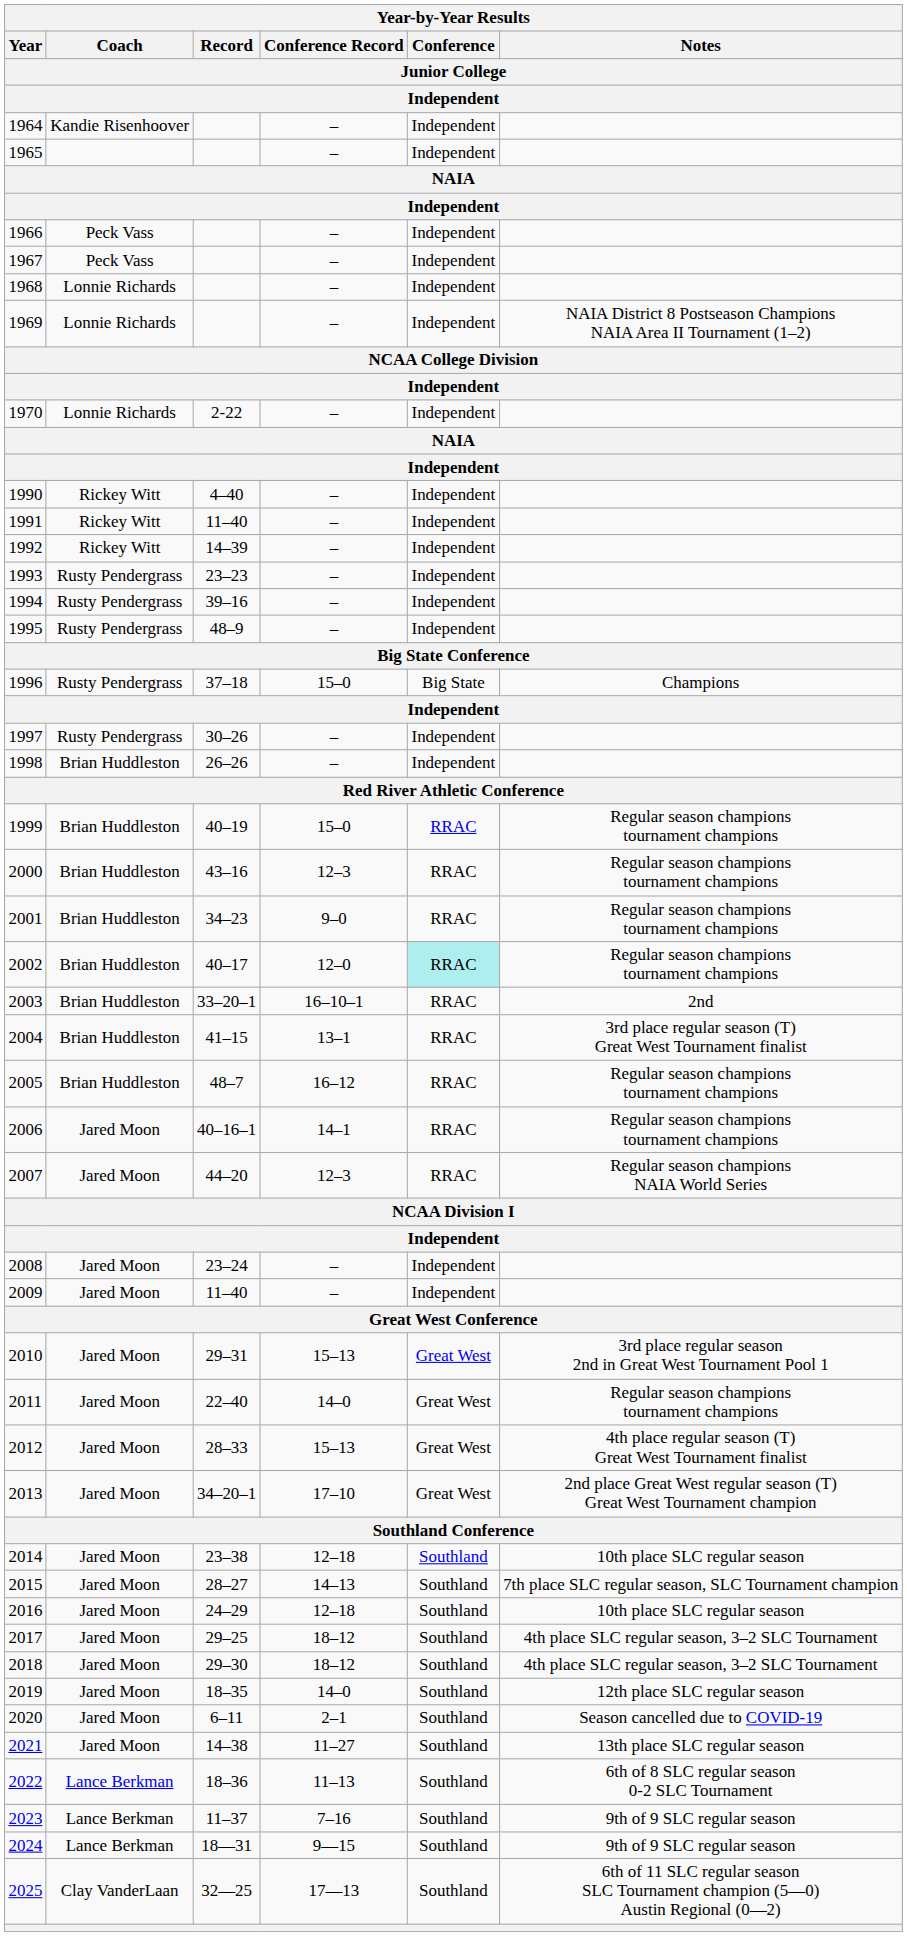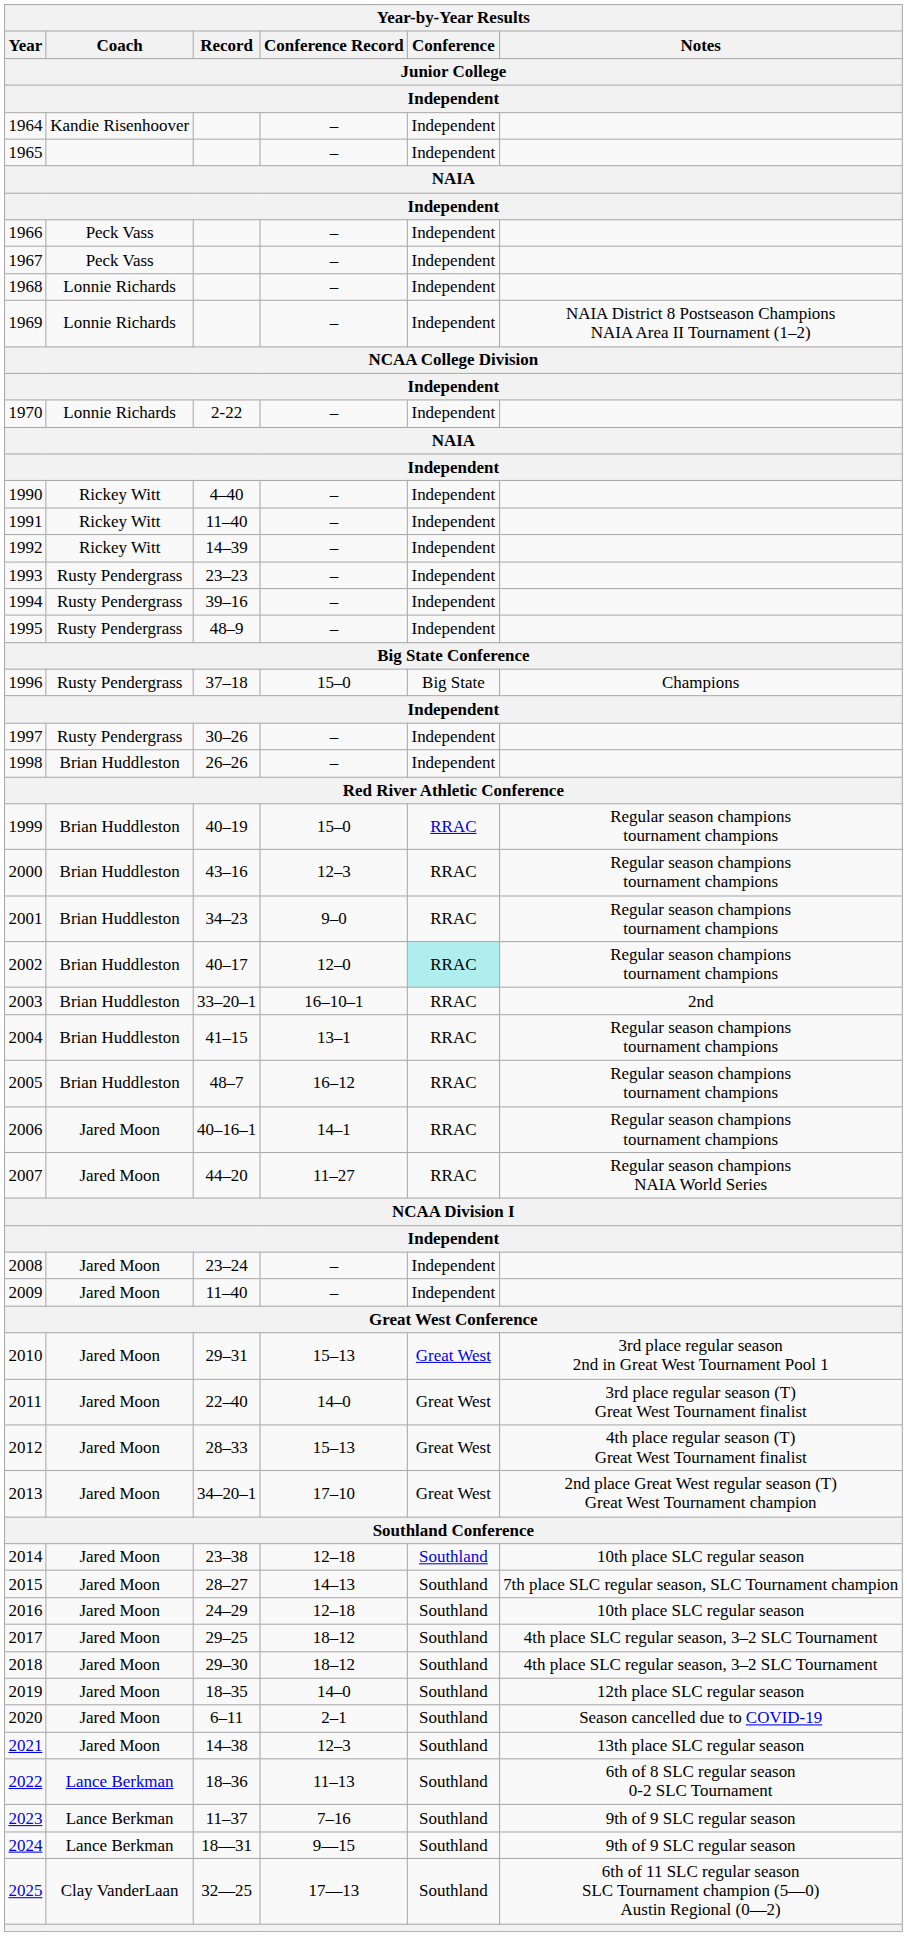2004 | Notes: 3rd place regular season (T) Great West Tournament finalist -> Regular season champions tournament champions
2007 | Conference Record: 12–3 -> 11–27
2011 | Notes: Regular season champions tournament champions -> 3rd place regular season (T) Great West Tournament finalist
2021 | Conference Record: 11–27 -> 12–3
